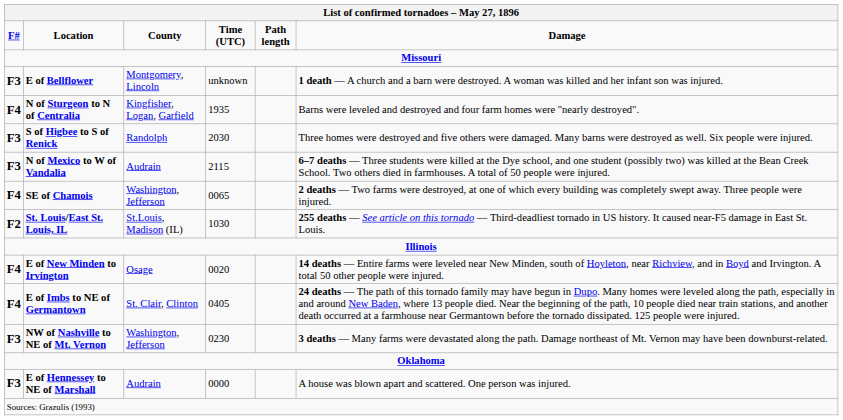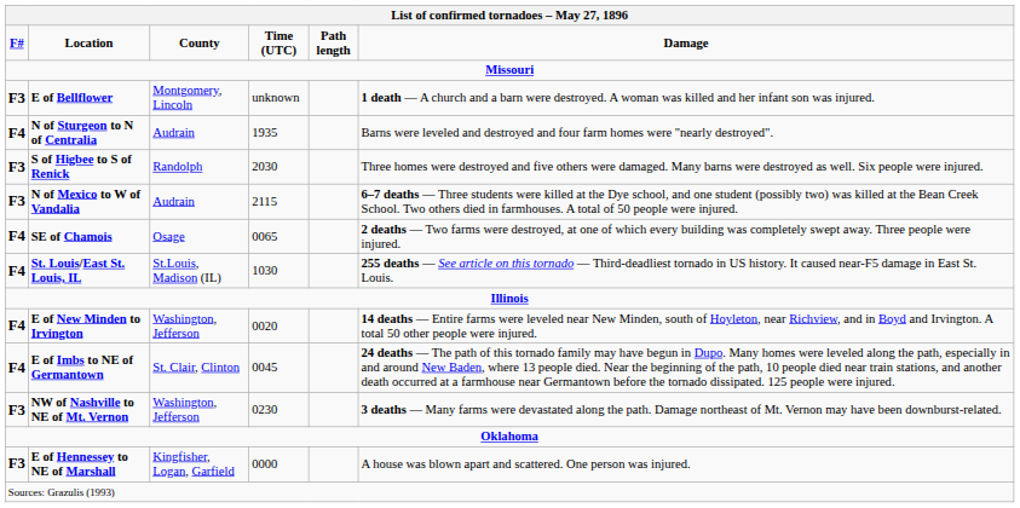N of Sturgeon to N of Centralia | List of confirmed tornadoes – May 27, 1896 / County: Kingfisher, Logan, Garfield -> Audrain
SE of Chamois | List of confirmed tornadoes – May 27, 1896 / County: Washington, Jefferson -> Osage
St. Louis/East St. Louis, IL | List of confirmed tornadoes – May 27, 1896 / F#: F2 -> F4
E of New Minden to Irvington | List of confirmed tornadoes – May 27, 1896 / County: Osage -> Washington, Jefferson
E of Imbs to NE of Germantown | List of confirmed tornadoes – May 27, 1896 / Time (UTC): 0405 -> 0045
E of Hennessey to NE of Marshall | List of confirmed tornadoes – May 27, 1896 / County: Audrain -> Kingfisher, Logan, Garfield
